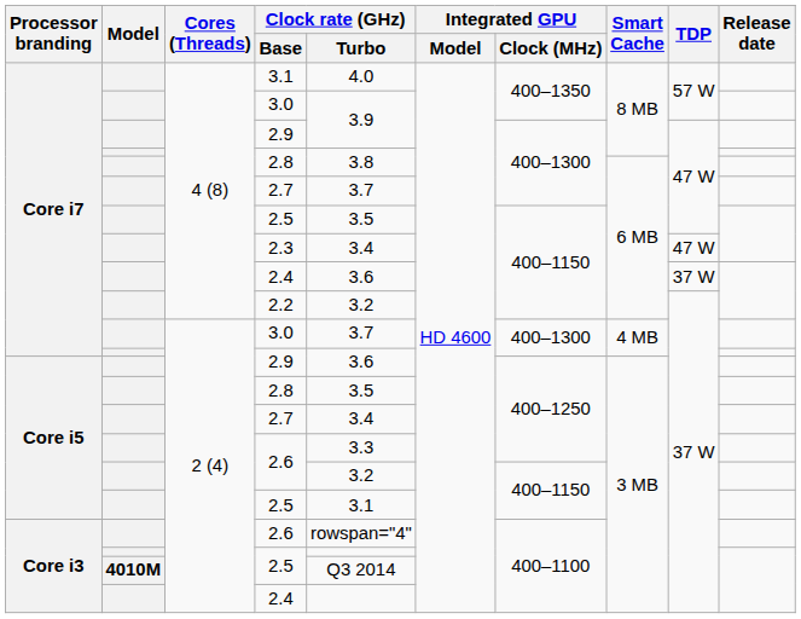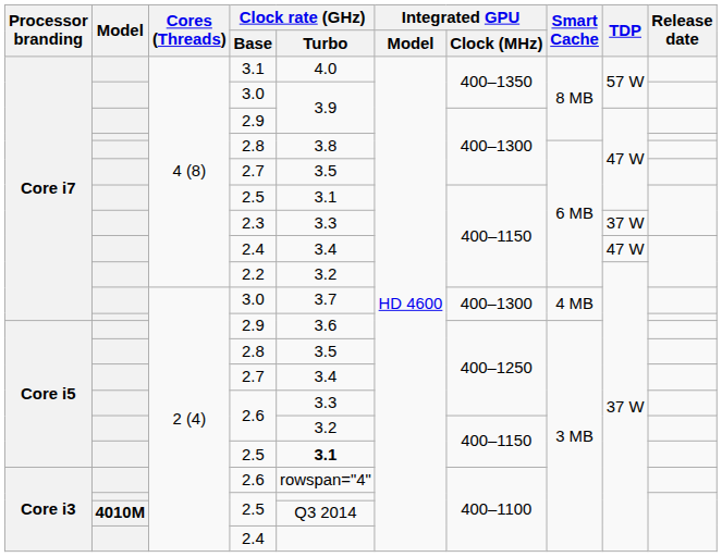Core i7 / 2.7 | Clock rate (GHz) / Turbo: 3.7 -> 3.5
Core i7 / 2.5 | Clock rate (GHz) / Turbo: 3.5 -> 3.1
2.3 | Clock rate (GHz) / Turbo: 3.4 -> 3.3
2.3 | TDP: 47 W -> 37 W
Core i7 / 2.4 | Clock rate (GHz) / Turbo: 3.6 -> 3.4
Core i7 / 2.4 | TDP: 37 W -> 47 W
Core i5 / 2.5 | Clock rate (GHz) / Turbo: normal -> bold
